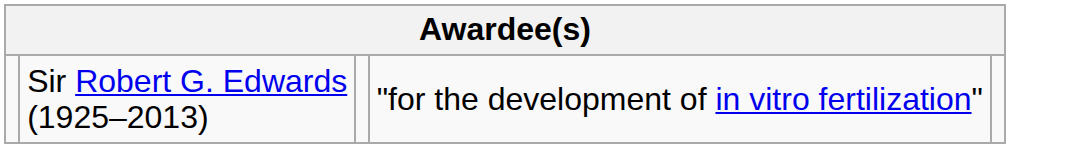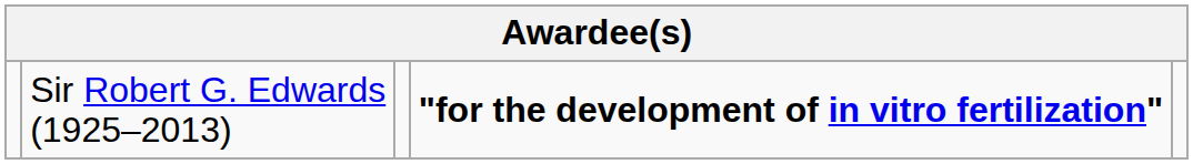Sir Robert G. Edwards (1925–2013) | column 4: normal -> bold
